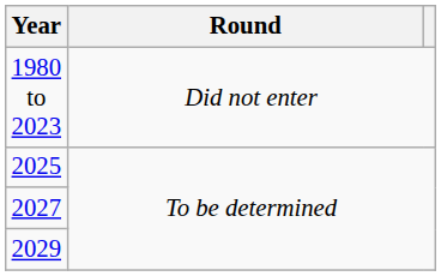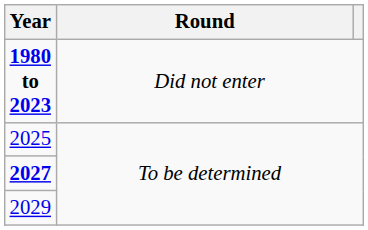1980 to 2023 | Year: normal -> bold
2027 | Year: normal -> bold
